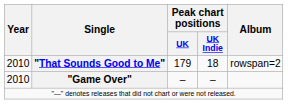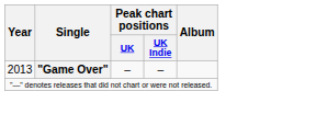- row: 2010 | "That Sounds Good to Me" | 179 | 18 | rowspan=2
"Game Over" | Year: 2010 -> 2013
